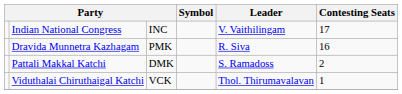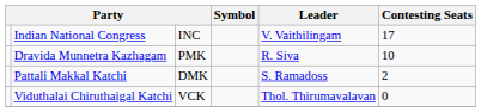Dravida Munnetra Kazhagam | Contesting Seats: 16 -> 10
Viduthalai Chiruthaigal Katchi | Contesting Seats: 1 -> 0
